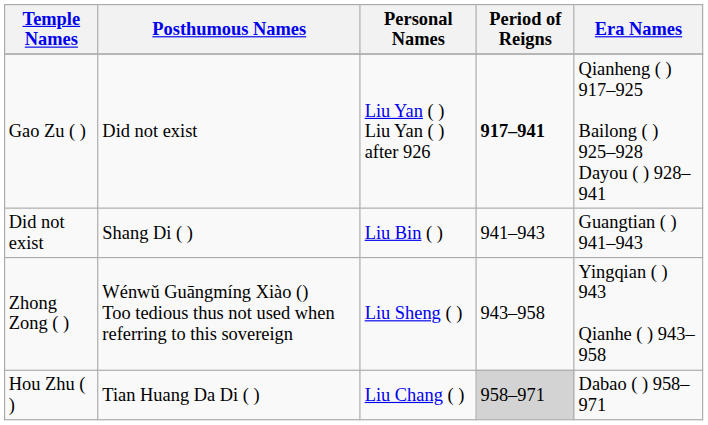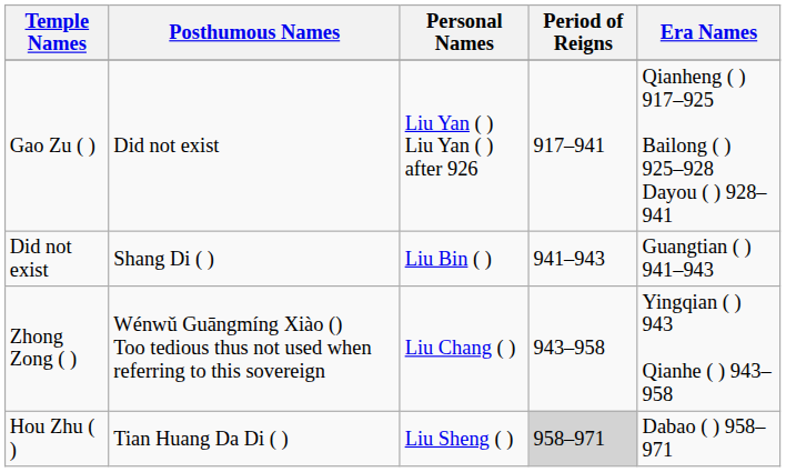Gao Zu ( ) | Period of Reigns: bold -> normal
Zhong Zong ( ) | Personal Names: Liu Sheng ( ) -> Liu Chang ( )
Hou Zhu ( ) | Personal Names: Liu Chang ( ) -> Liu Sheng ( )
